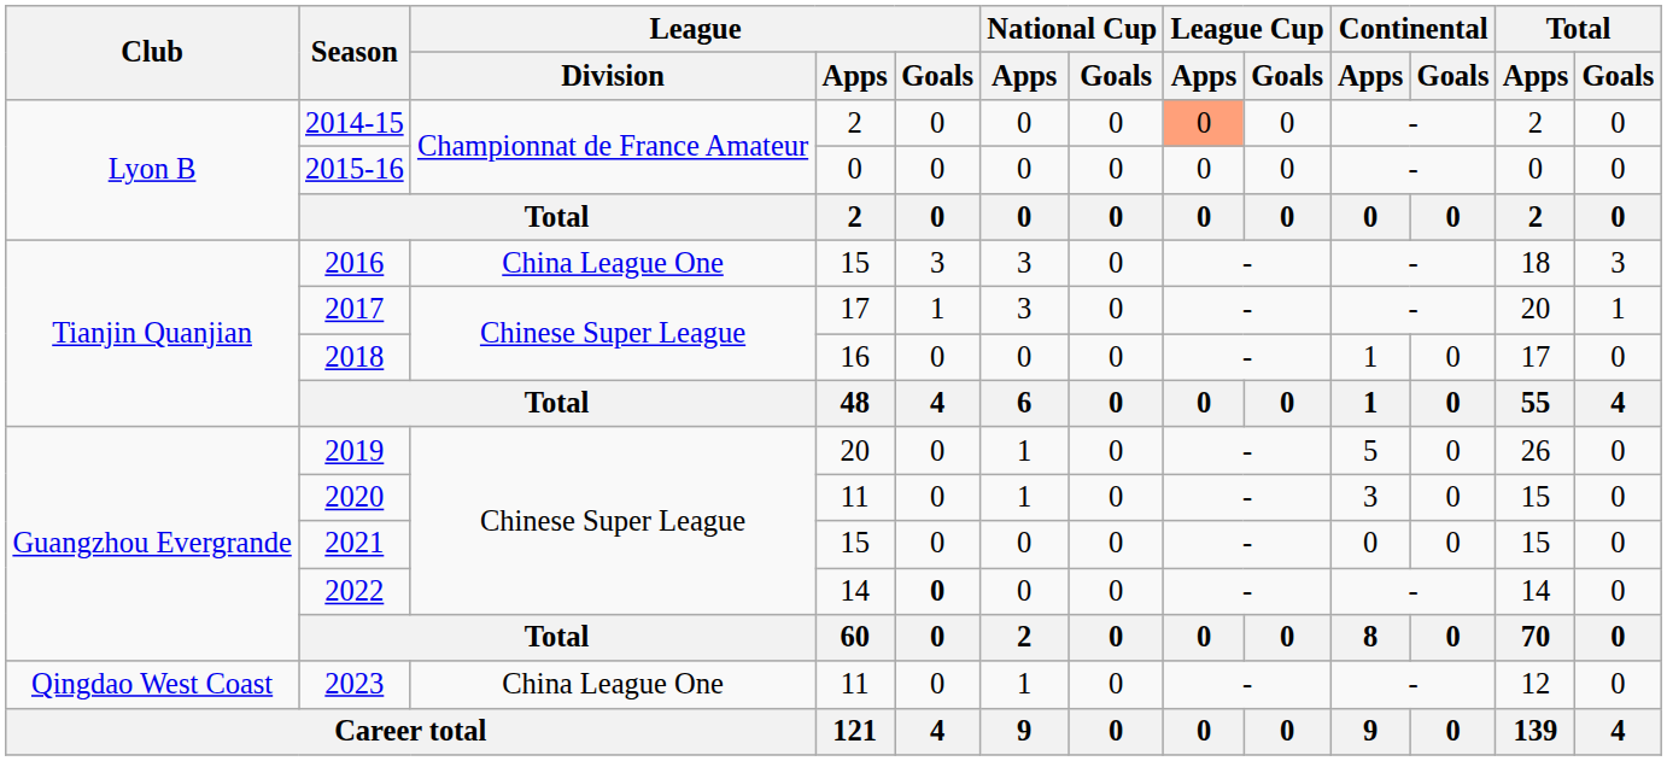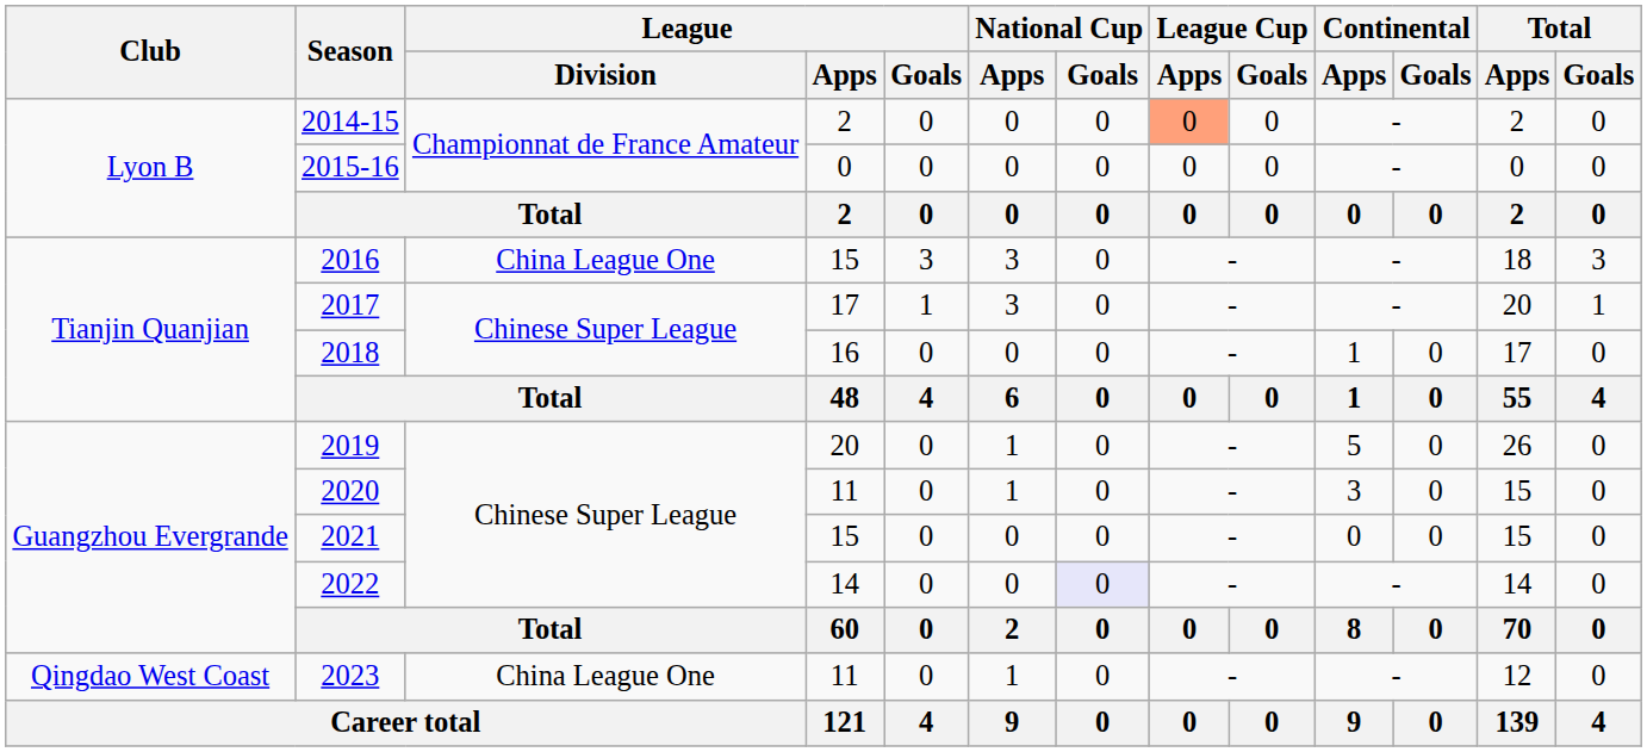2022 | League / Goals: bold -> normal
2022 | National Cup / Goals: no background -> lavender background
